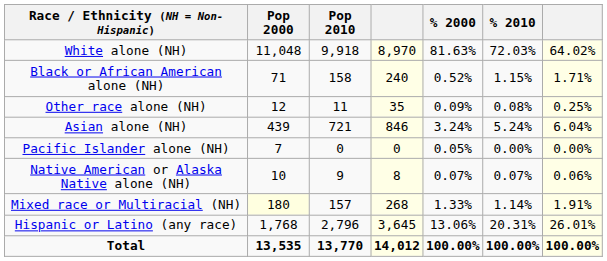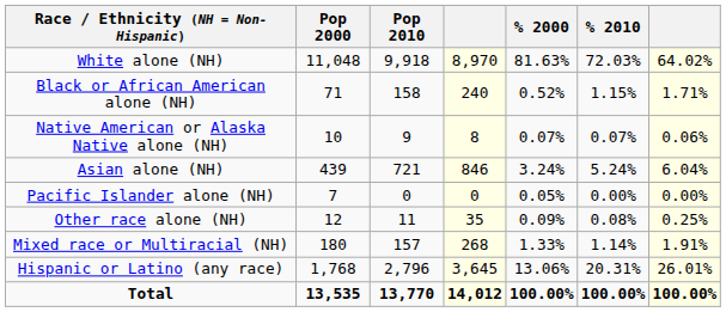rows swapped: Native American or Alaska Native alone (NH) <-> Other race alone (NH)
Mixed race or Multiracial (NH) | Pop 2000: lightyellow background -> no background
